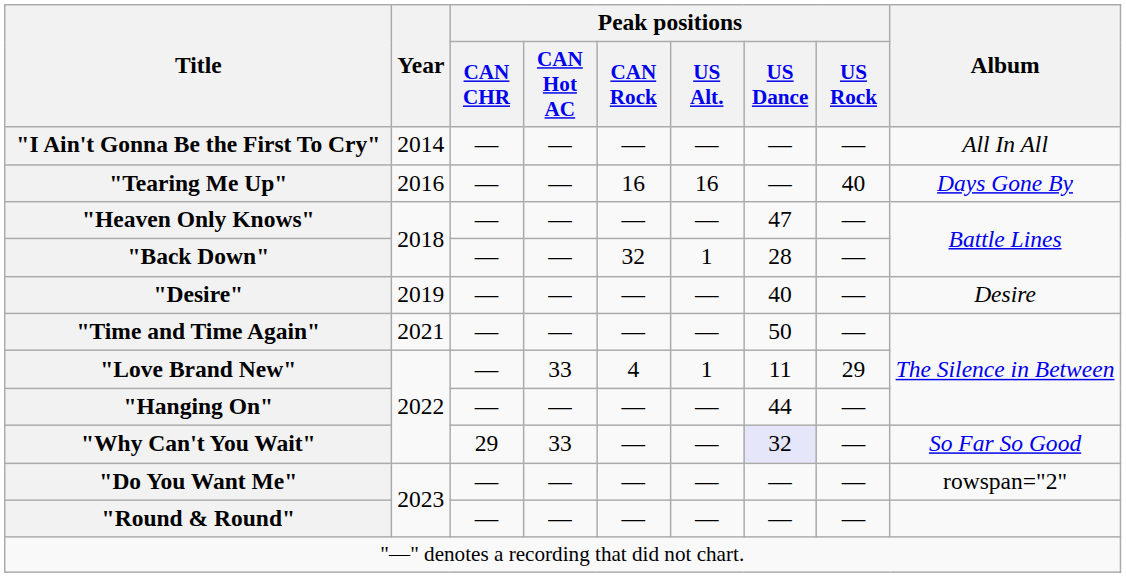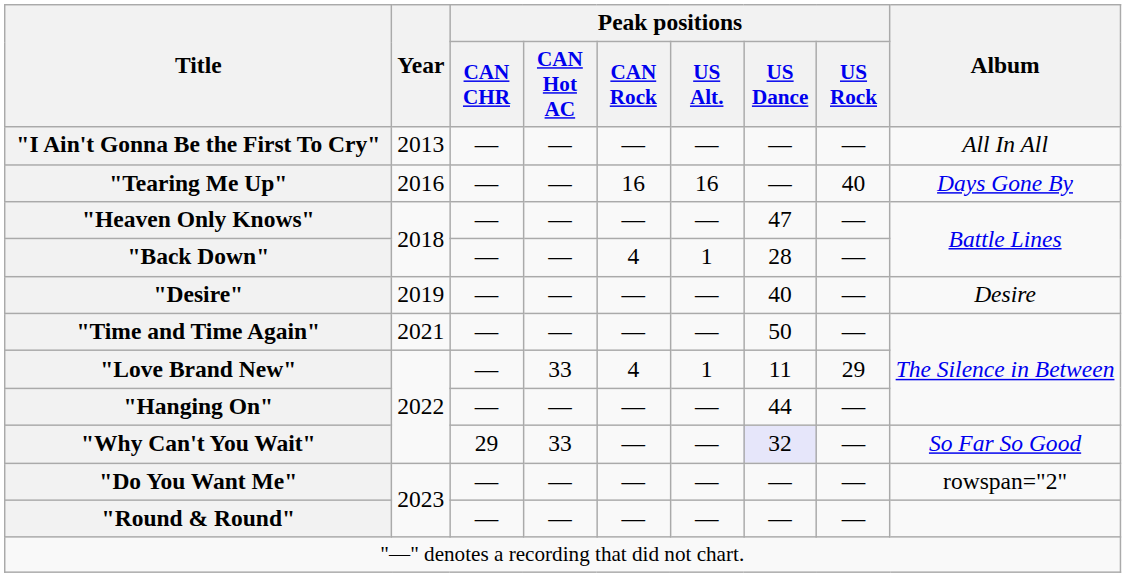"I Ain't Gonna Be the First To Cry" | Year: 2014 -> 2013
"Back Down" | Peak positions / CAN Rock: 32 -> 4
